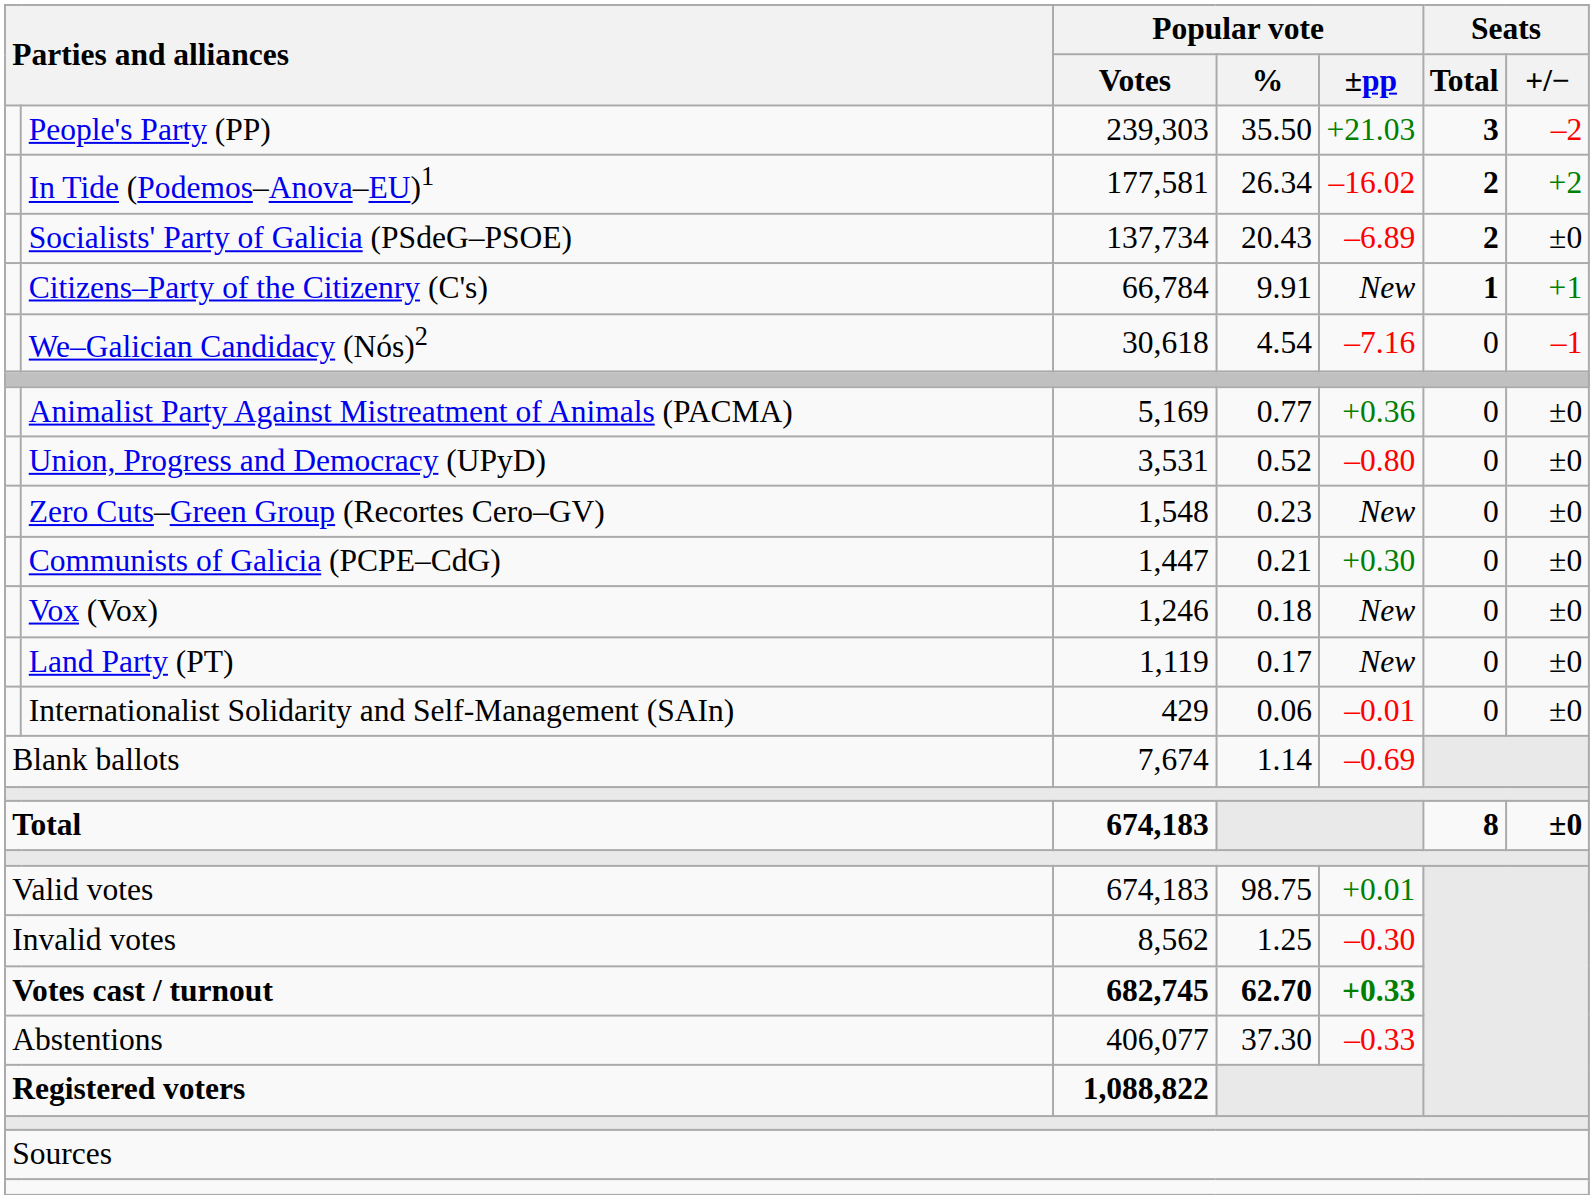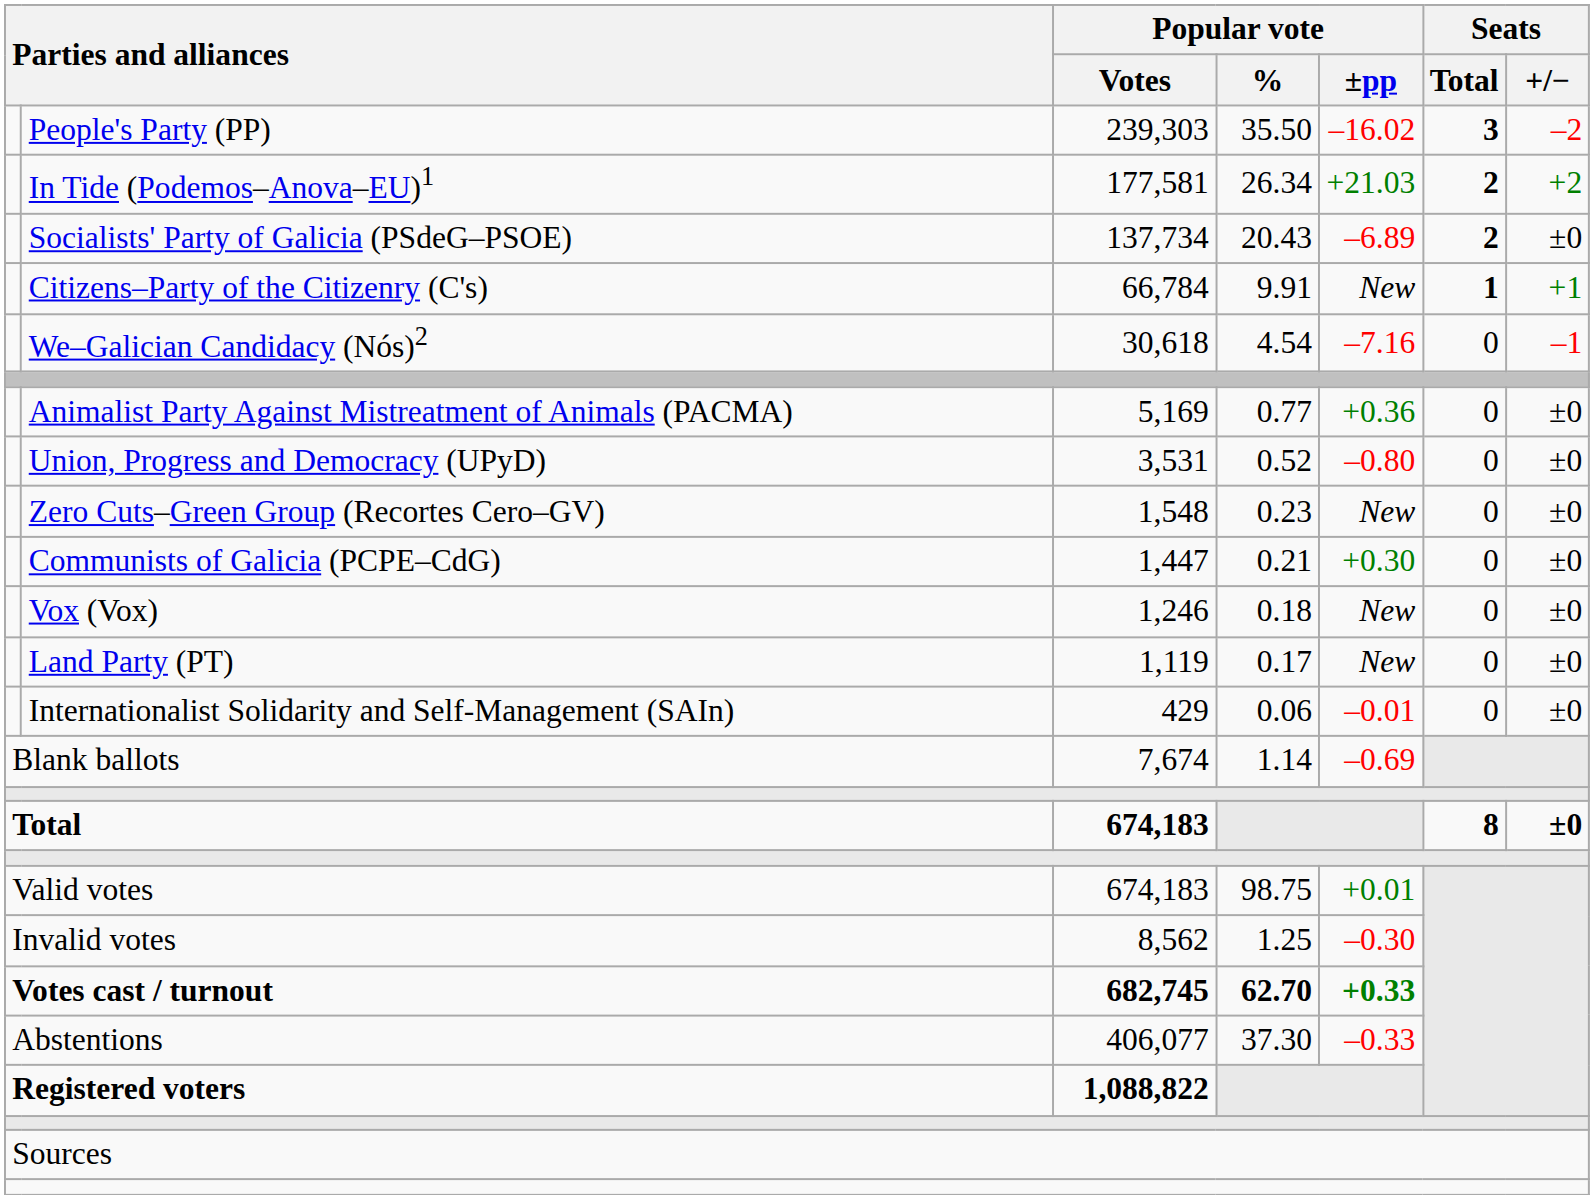People's Party (PP) | Popular vote / ±pp: +21.03 -> –16.02
In Tide (Podemos–Anova–EU)1 | Popular vote / ±pp: –16.02 -> +21.03
